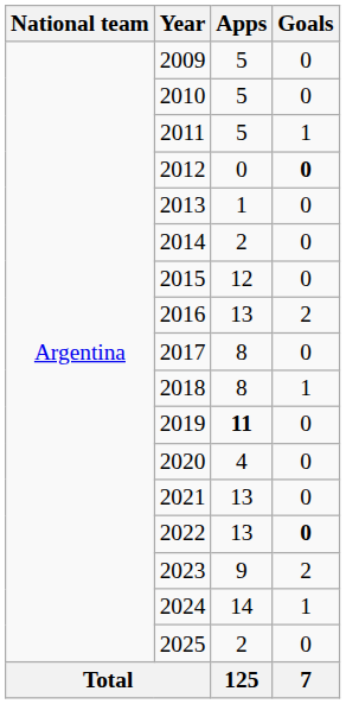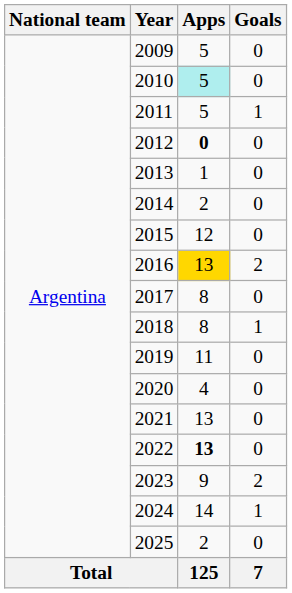2010 | Apps: no background -> paleturquoise background
2012 | Apps: normal -> bold
2012 | Goals: bold -> normal
2016 | Apps: no background -> gold background
2019 | Apps: bold -> normal
2022 | Apps: normal -> bold
2022 | Goals: bold -> normal
